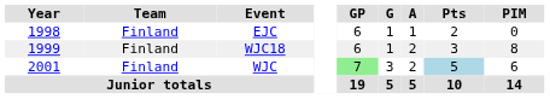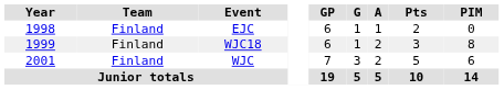WJC | GP: lightgreen background -> no background
WJC | Pts: lightblue background -> no background
